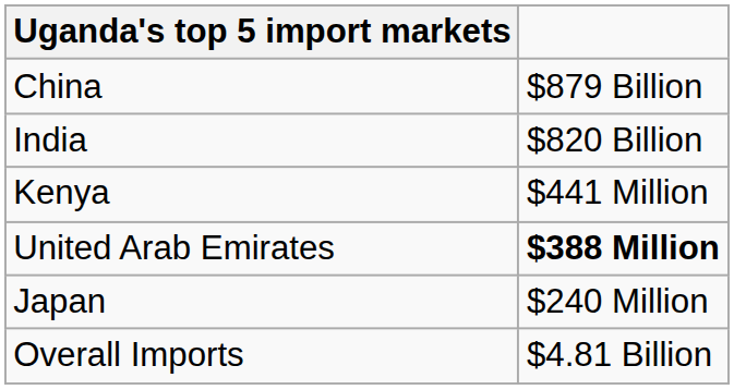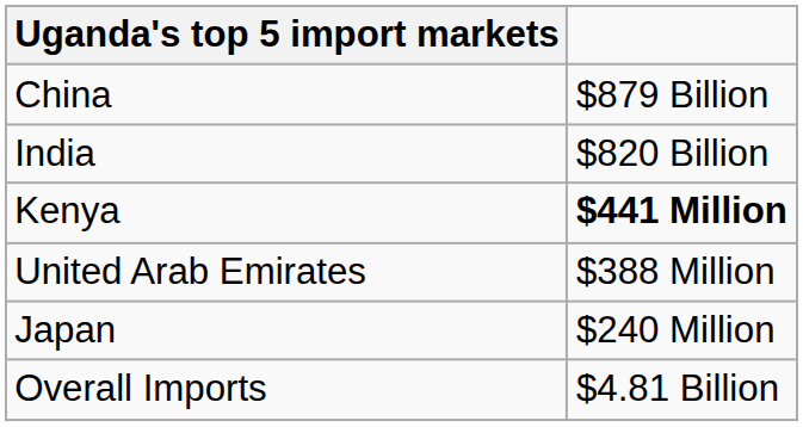Kenya | column 2: normal -> bold
United Arab Emirates | column 2: bold -> normal
